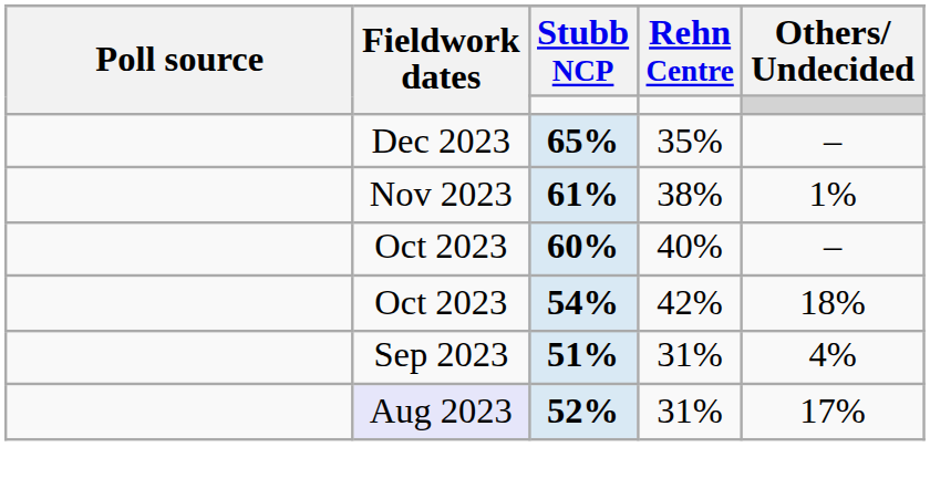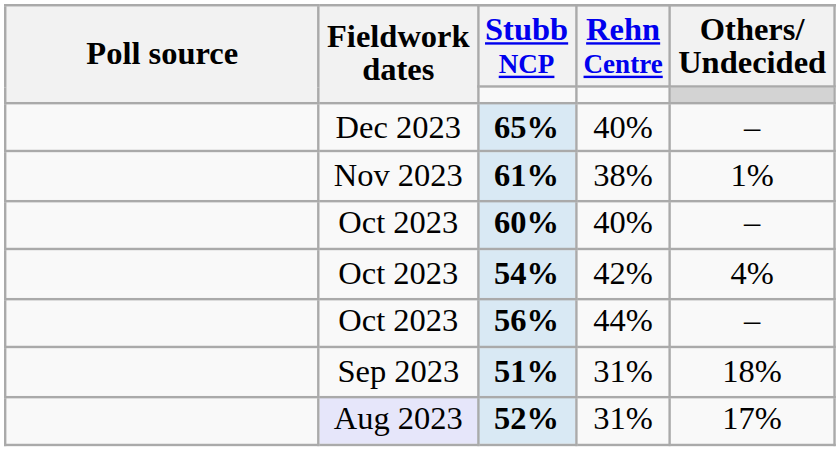65% | Rehn Centre: 35% -> 40%
54% | Others/ Undecided: 18% -> 4%
+ row: Oct 2023 | 56% | 44% | –
51% | Others/ Undecided: 4% -> 18%
